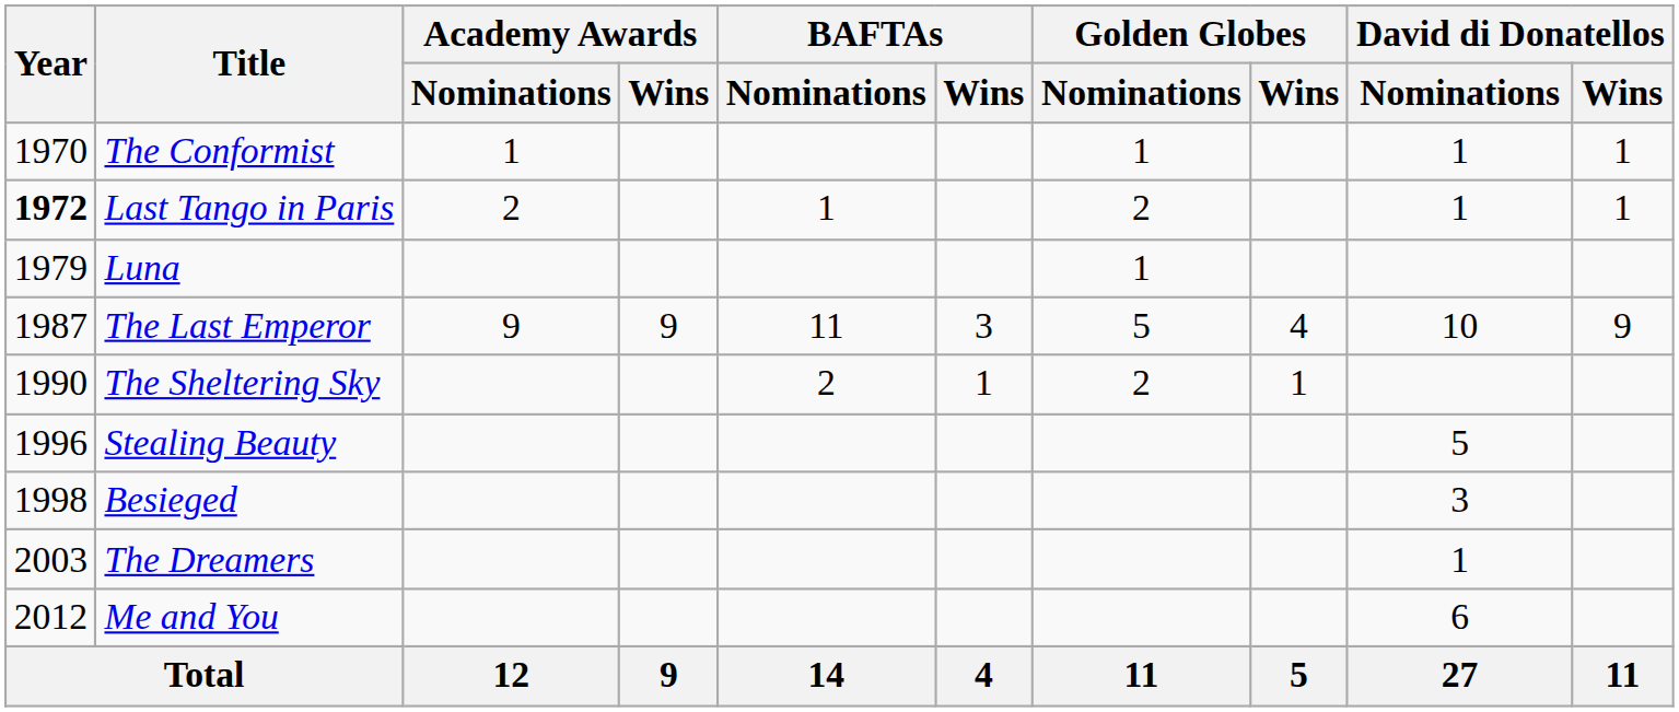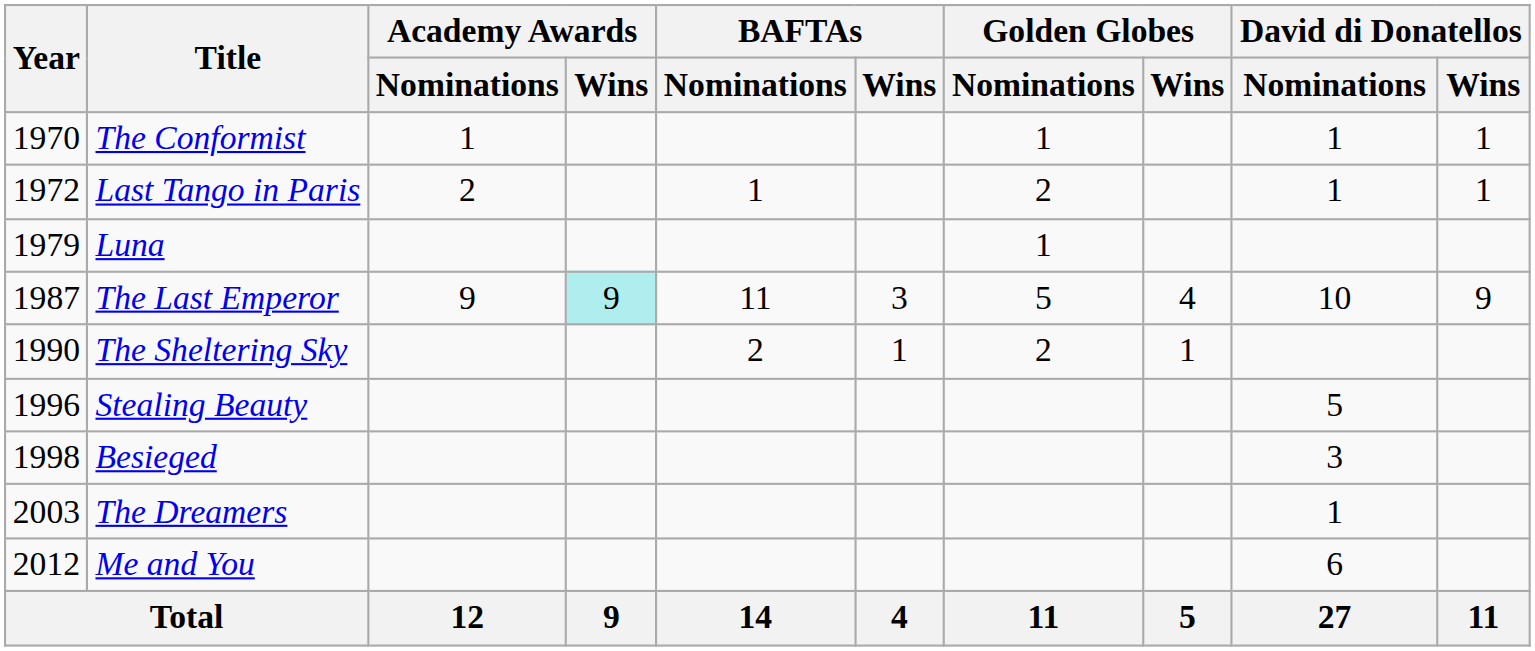Last Tango in Paris | Year: bold -> normal
The Last Emperor | Academy Awards / Wins: no background -> paleturquoise background
